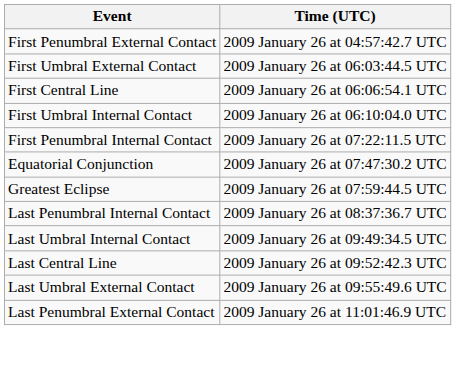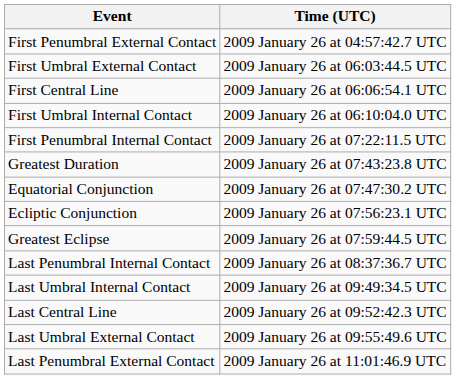+ row: Greatest Duration | 2009 January 26 at 07:43:23.8 UTC
+ row: Ecliptic Conjunction | 2009 January 26 at 07:56:23.1 UTC
